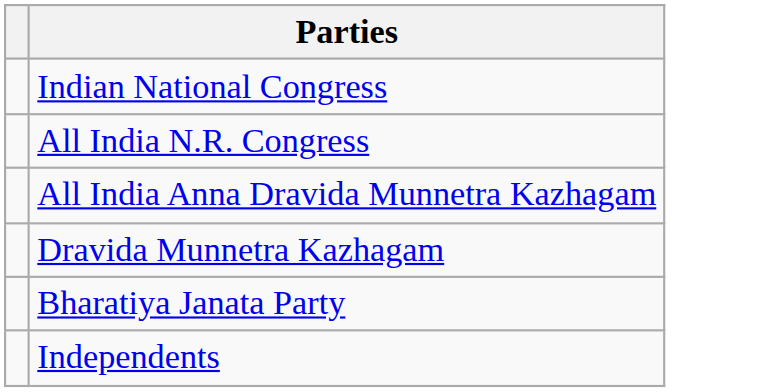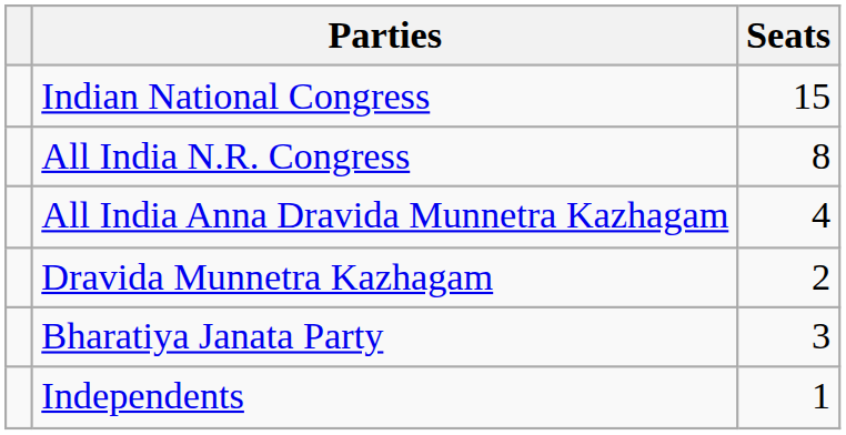+ column: Seats | 15 | 8 | 4 | 2 | 3 | 1
